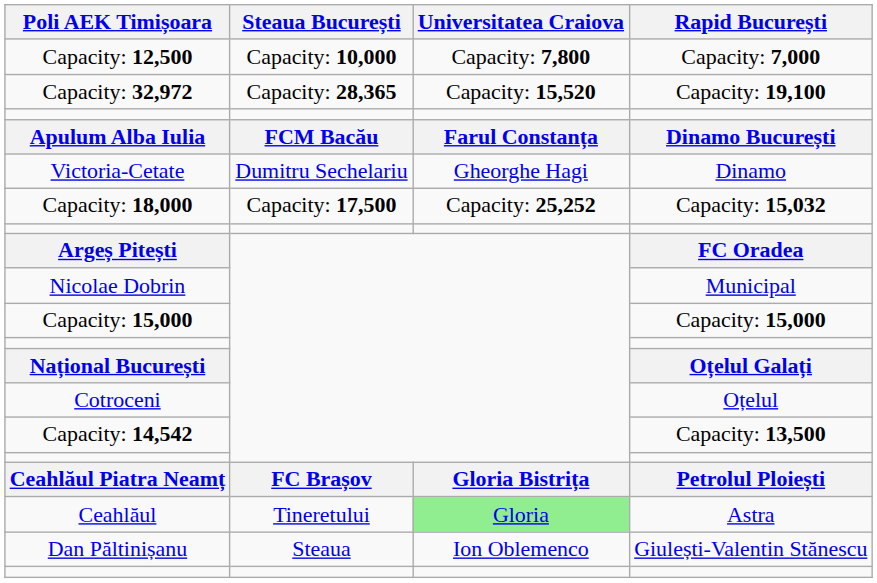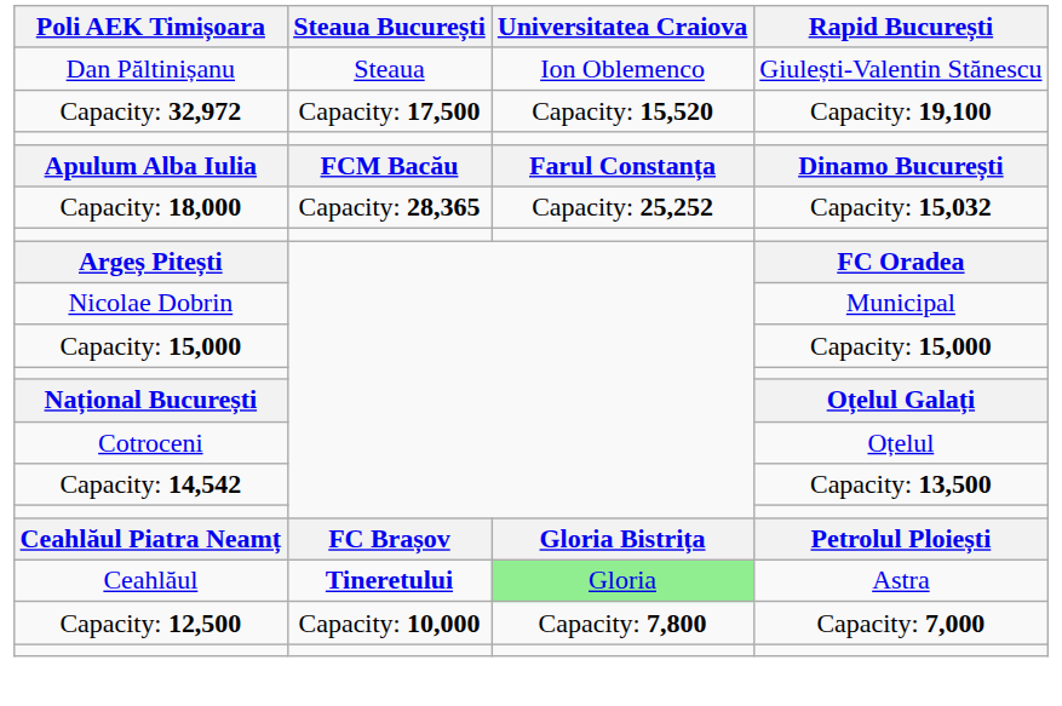rows swapped: Dan Păltinișanu <-> Capacity: 12,500
Capacity: 32,972 | Steaua București: Capacity: 28,365 -> Capacity: 17,500
- row: Victoria-Cetate | Dumitru Sechelariu | Gheorghe Hagi | Dinamo
Capacity: 18,000 | Steaua București: Capacity: 17,500 -> Capacity: 28,365
Ceahlăul | Steaua București: normal -> bold
